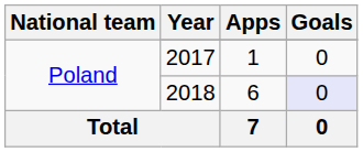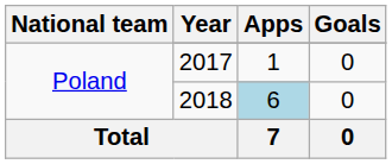2018 | Apps: no background -> lightblue background
2018 | Goals: lavender background -> no background
